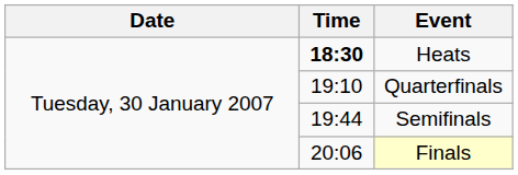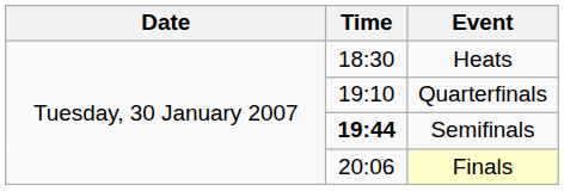Heats | Time: bold -> normal
Semifinals | Time: normal -> bold
